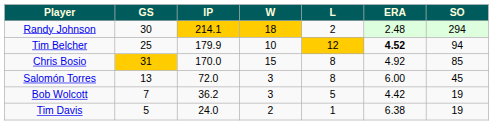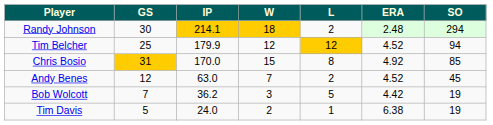Tim Belcher | W: 10 -> 12
Tim Belcher | ERA: bold -> normal
- row: Salomón Torres | 13 | 72.0 | 3 | 8 | 6.00 | 45
+ row: Andy Benes | 12 | 63.0 | 7 | 2 | 4.52 | 45
